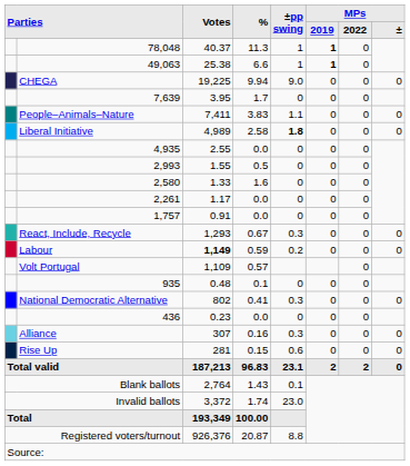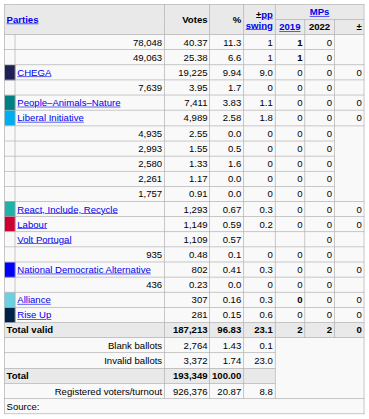Liberal Initiative | ±pp swing: bold -> normal
Labour | Votes: bold -> normal
Alliance | MPs / 2019: normal -> bold
